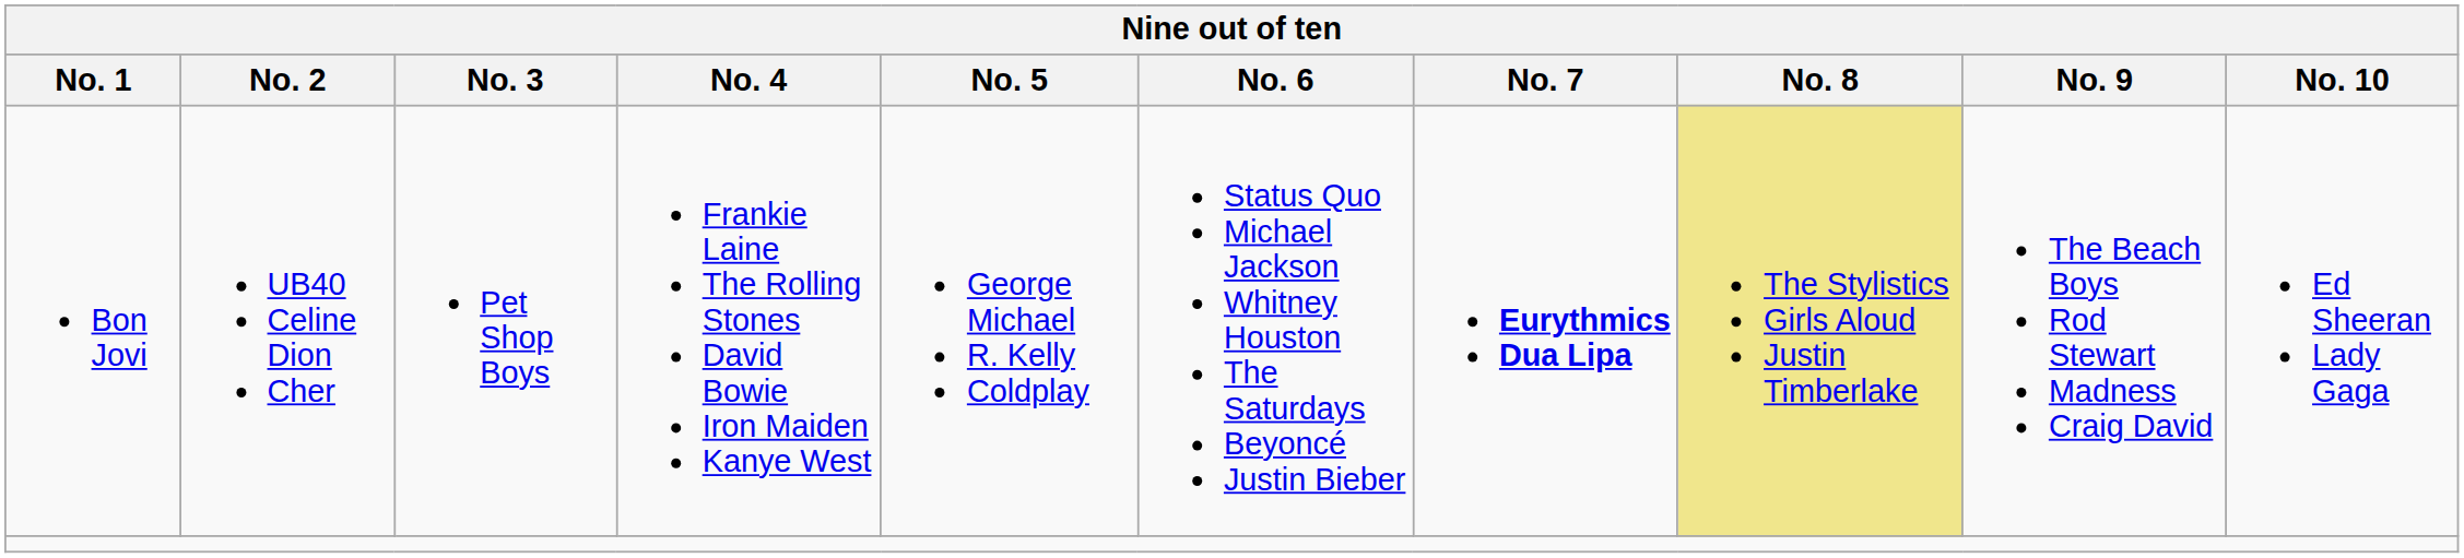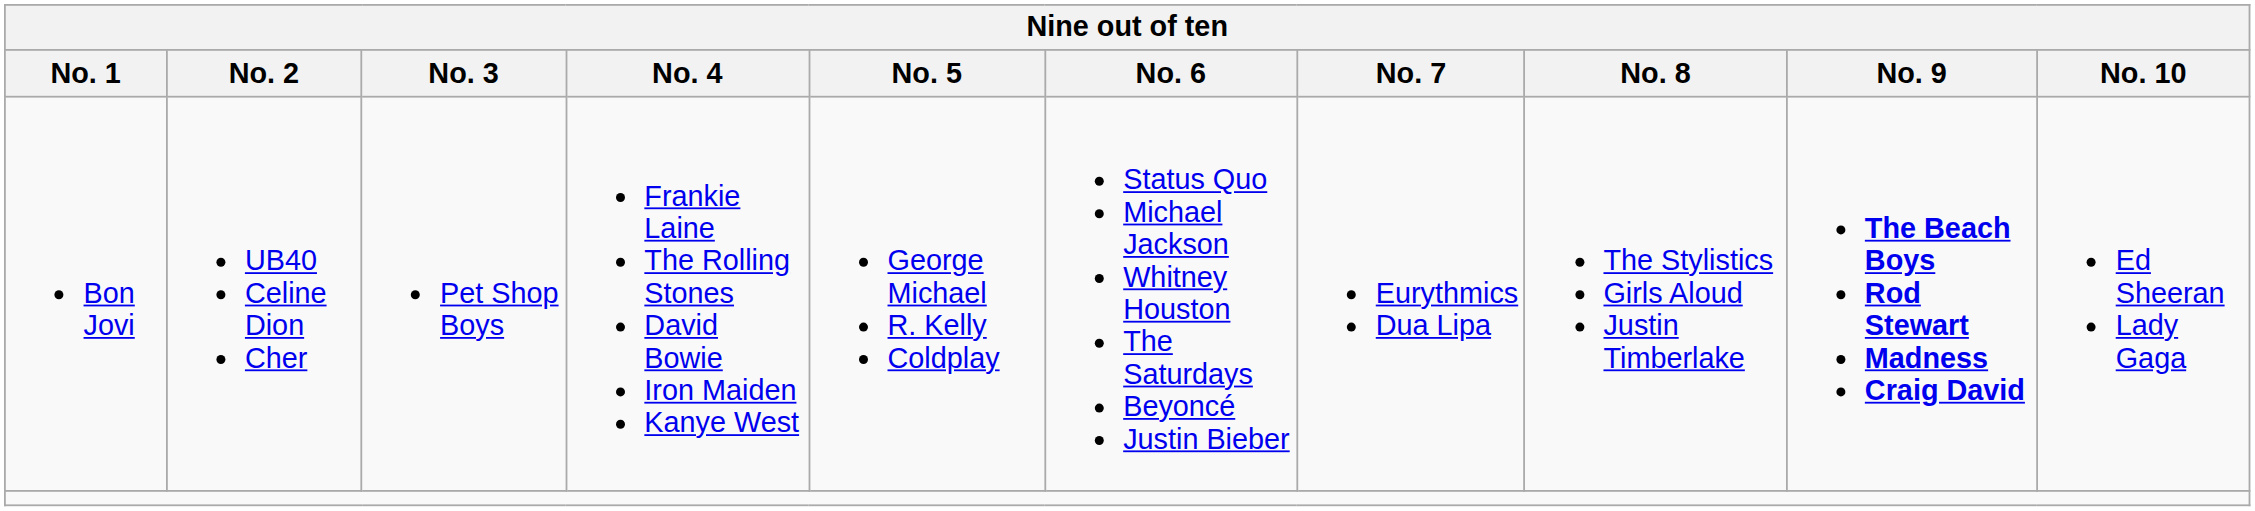Bon Jovi | Nine out of ten / No. 7: bold -> normal
Bon Jovi | Nine out of ten / No. 8: khaki background -> no background
Bon Jovi | Nine out of ten / No. 9: normal -> bold
